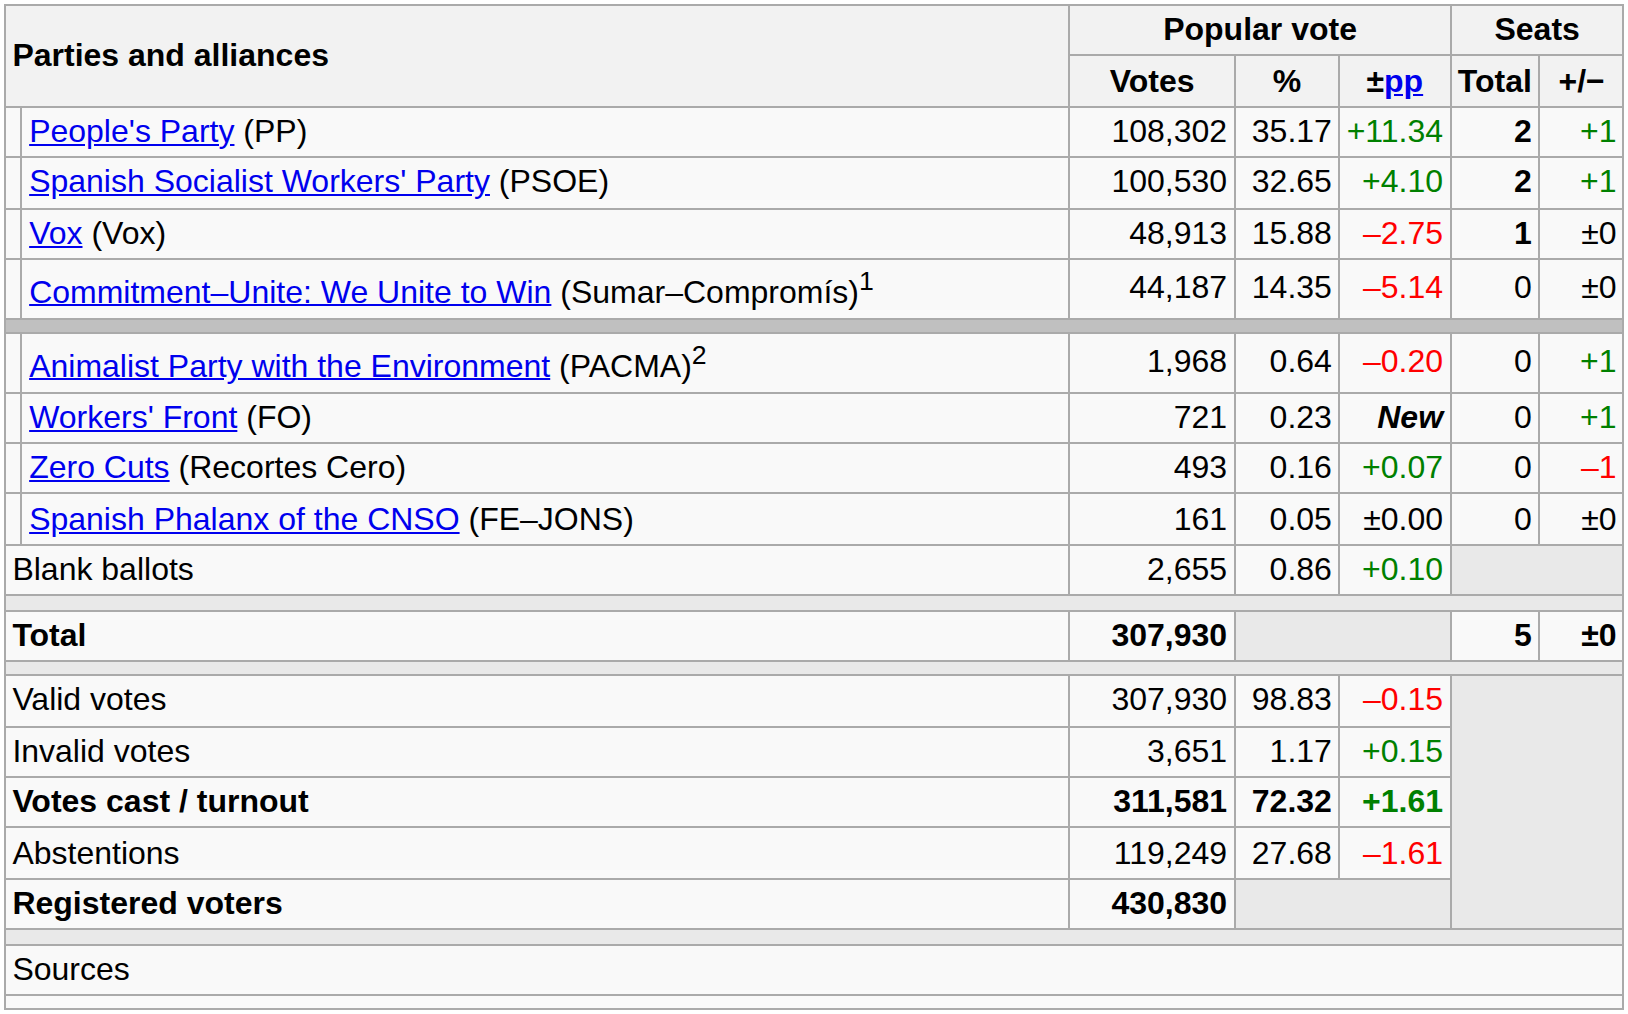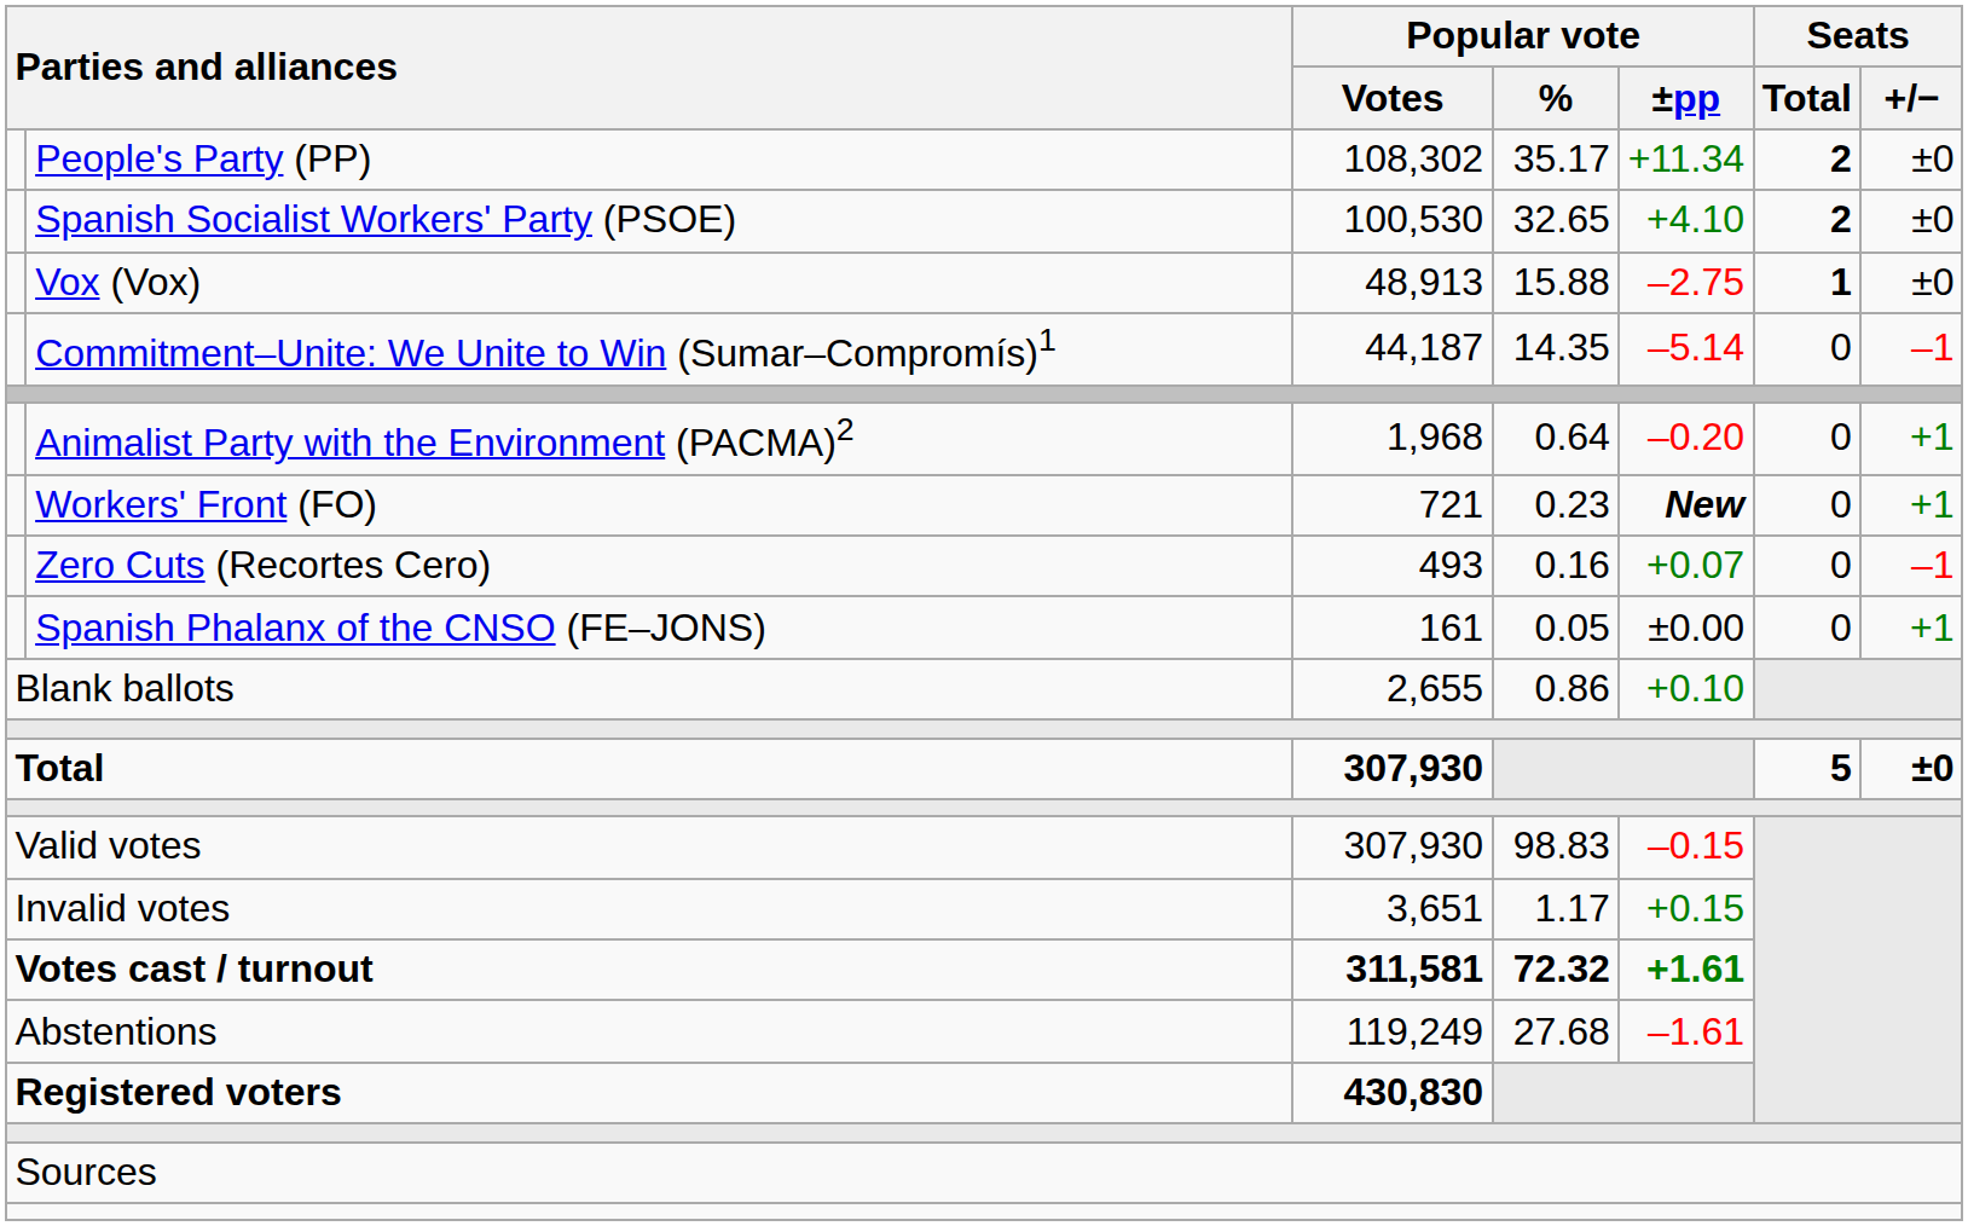People's Party (PP) | Seats / +/−: +1 -> ±0
Spanish Socialist Workers' Party (PSOE) | Seats / +/−: +1 -> ±0
Commitment–Unite: We Unite to Win (Sumar–Compromís)1 | Seats / +/−: ±0 -> –1
Spanish Phalanx of the CNSO (FE–JONS) | Seats / +/−: ±0 -> +1
